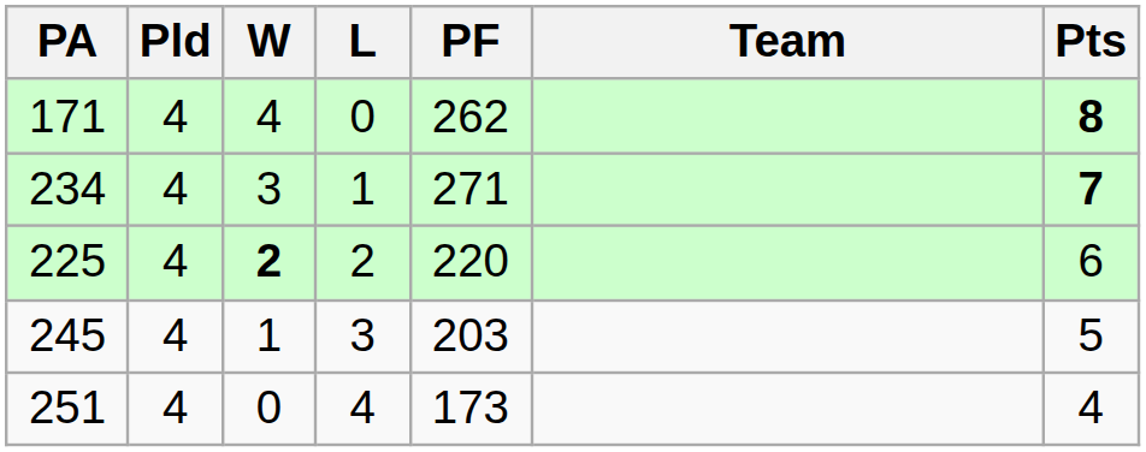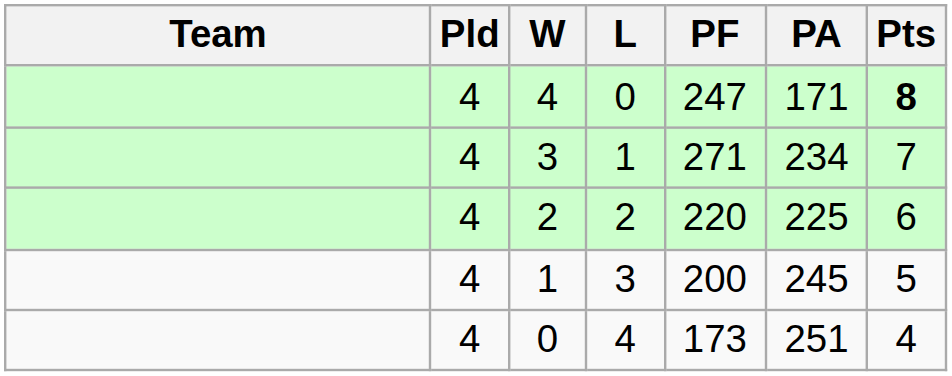columns swapped: Team <-> PA
row 2 | PF: 262 -> 247
row 3 | Pts: bold -> normal
row 4 | W: bold -> normal
row 5 | PF: 203 -> 200
